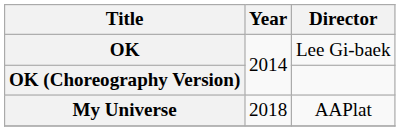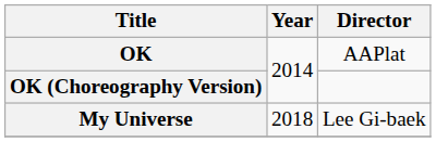OK | Director: Lee Gi-baek -> AAPlat
My Universe | Director: AAPlat -> Lee Gi-baek
